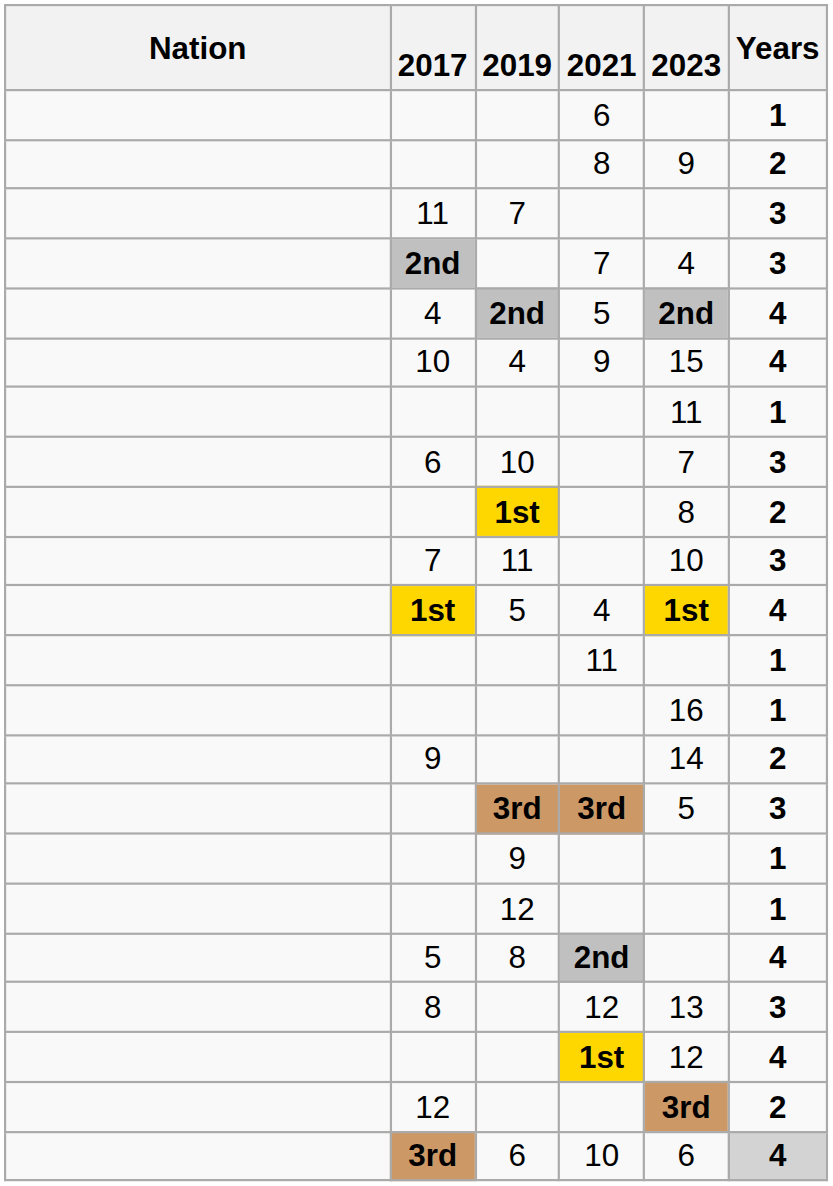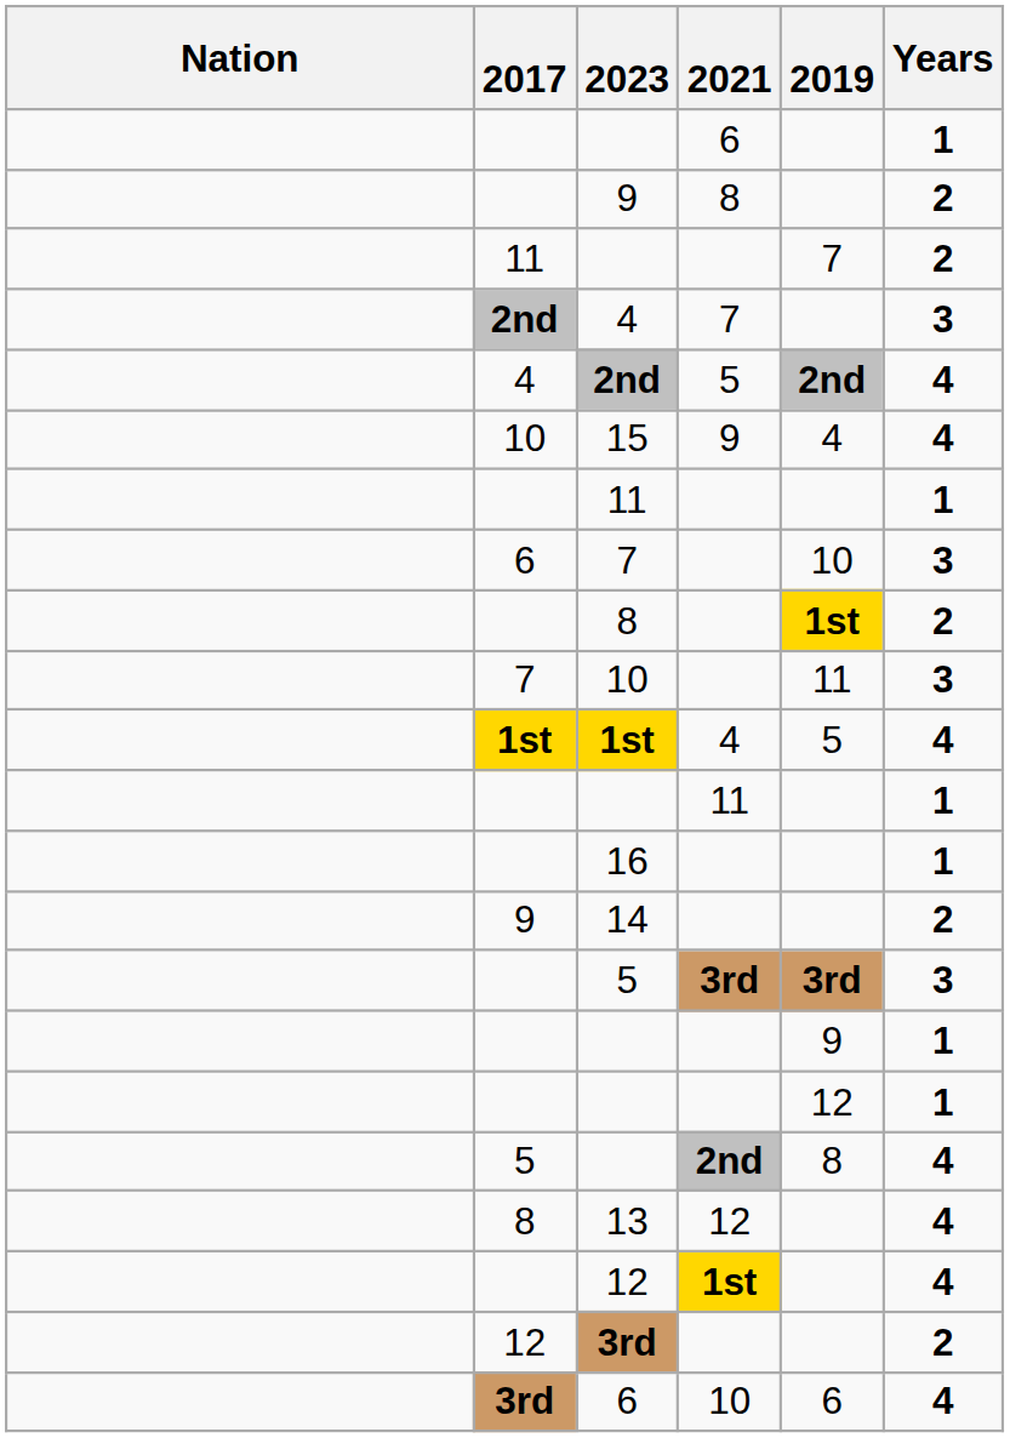columns swapped: 2019 <-> 2023
row 4 | Years: 3 -> 2
row 20 | Years: 3 -> 4
row 23 | Years: lightgrey background -> no background
